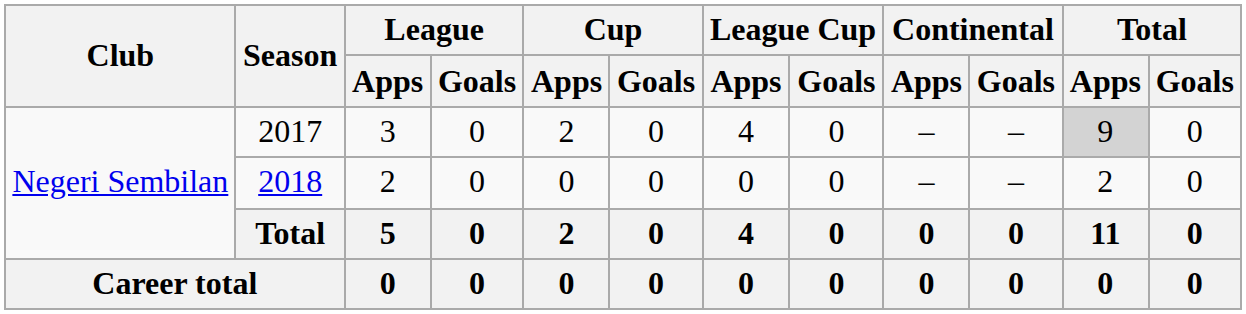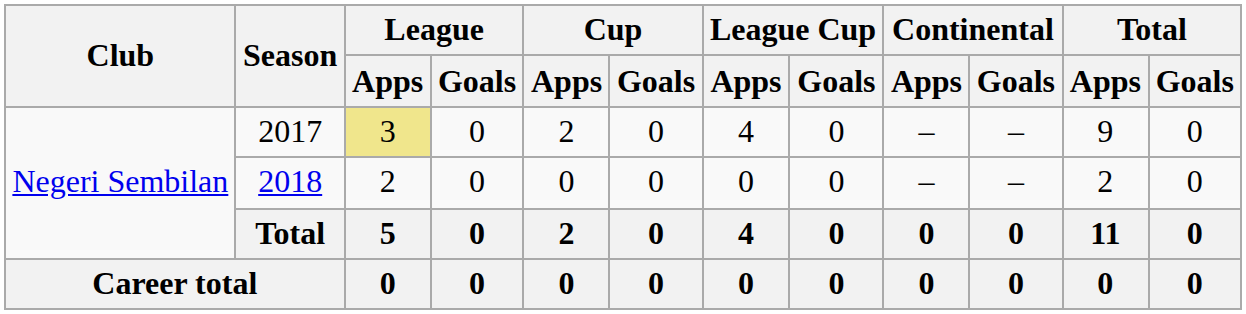2017 | League / Apps: no background -> khaki background
2017 | Total / Apps: lightgrey background -> no background
